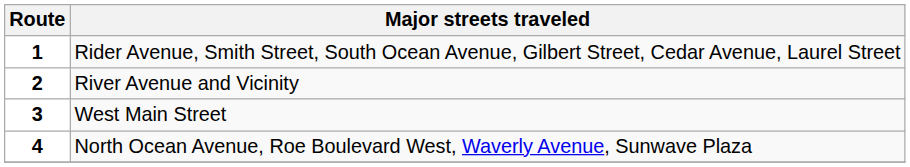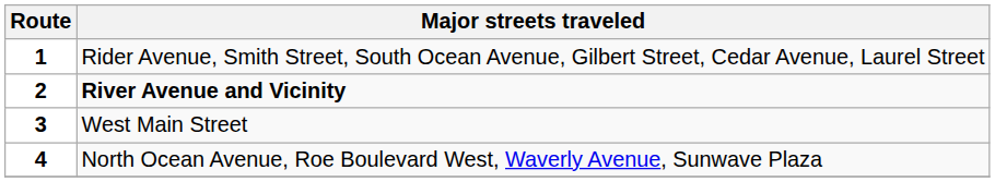River Avenue and Vicinity | Major streets traveled: normal -> bold
